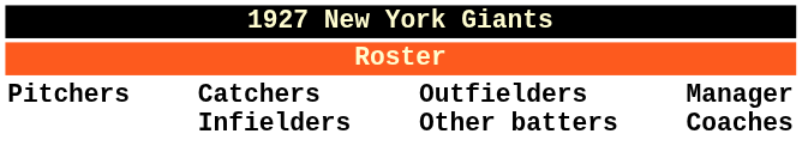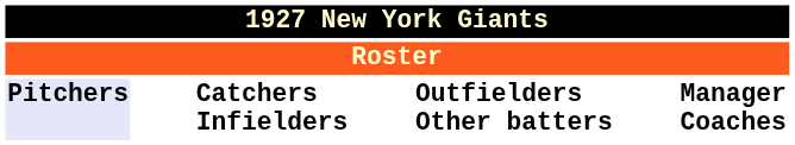Pitchers | column 1: no background -> lavender background
